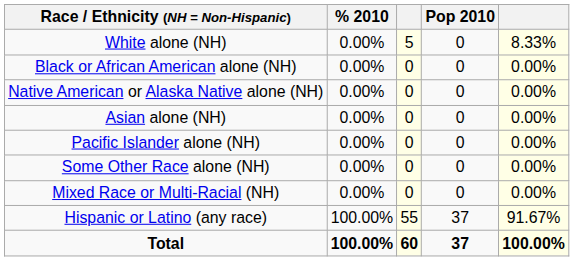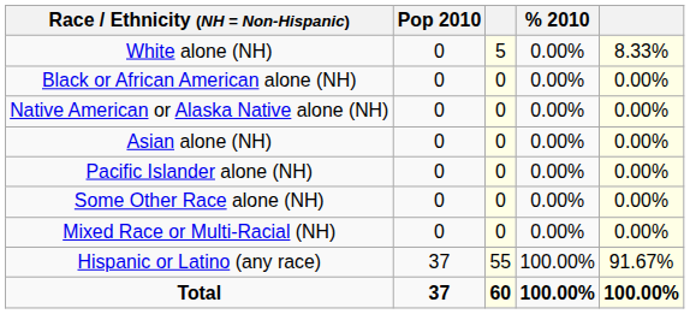columns swapped: Pop 2010 <-> % 2010
